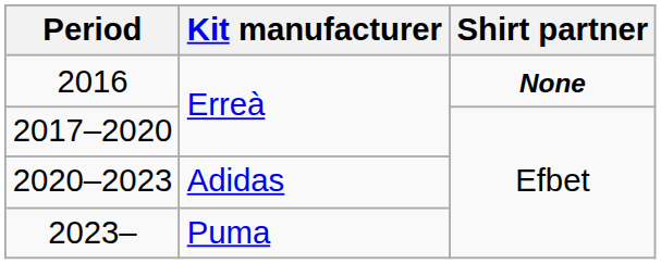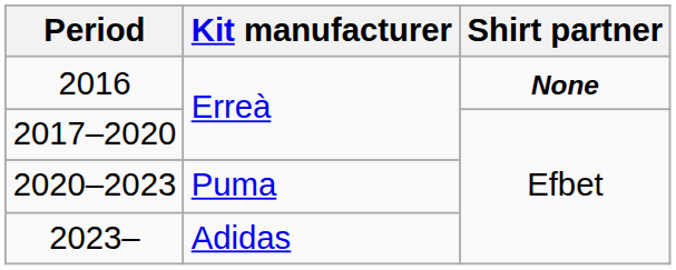2020–2023 | Kit manufacturer: Adidas -> Puma
2023– | Kit manufacturer: Puma -> Adidas
